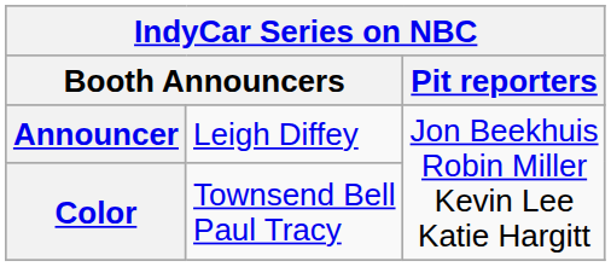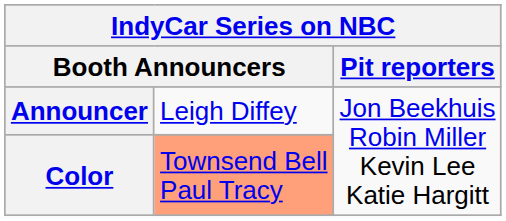Color | column 2: no background -> lightsalmon background
